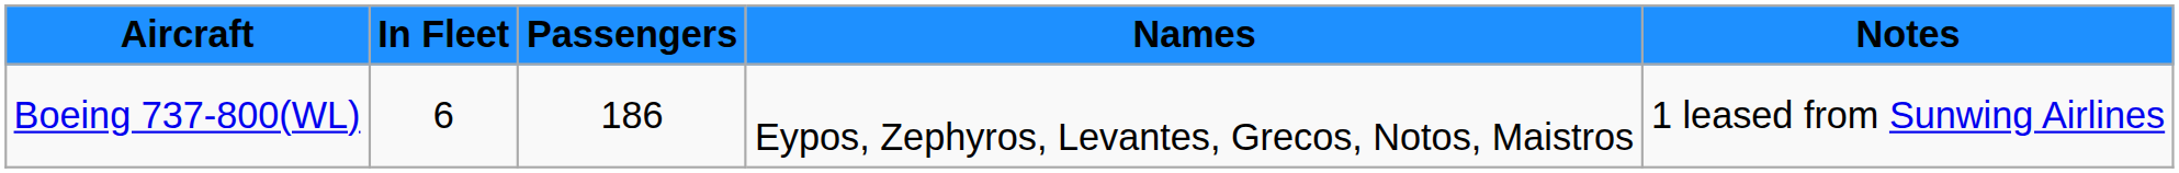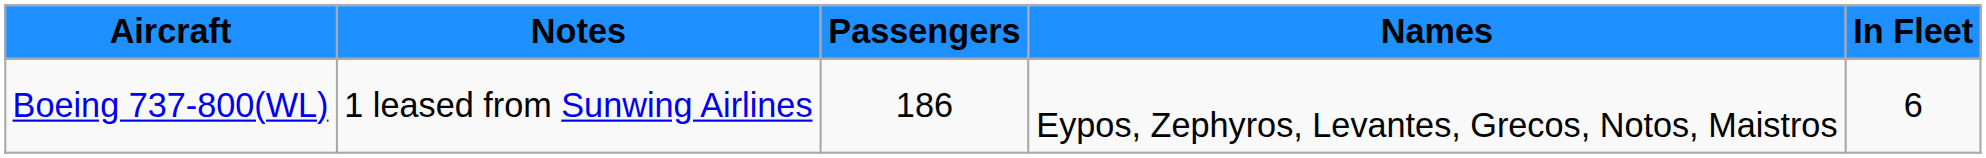columns swapped: In Fleet <-> Notes
